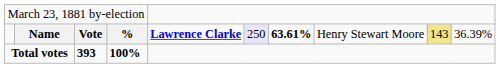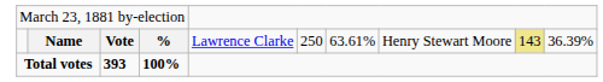row 2 | column 5: bold -> normal
row 2 | column 6: lavender background -> no background
row 2 | column 7: bold -> normal
